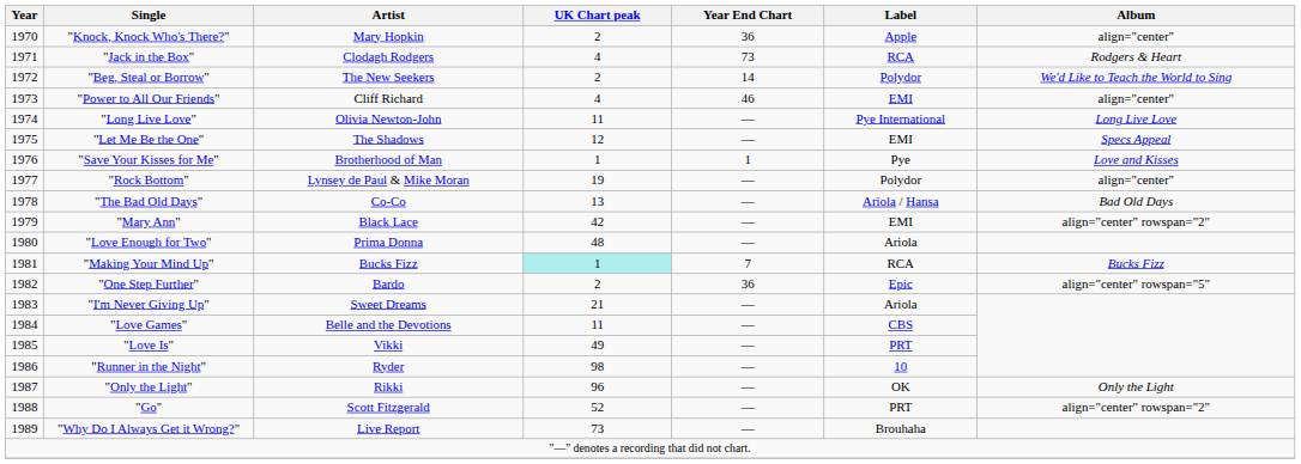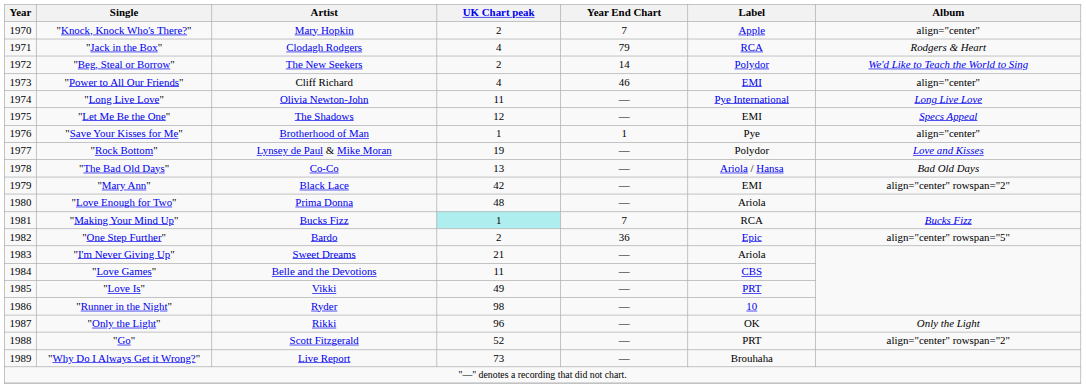"Knock, Knock Who's There?" | Year End Chart: 36 -> 7
"Jack in the Box" | Year End Chart: 73 -> 79
"Save Your Kisses for Me" | Album: Love and Kisses -> align="center"
"Rock Bottom" | Album: align="center" -> Love and Kisses
